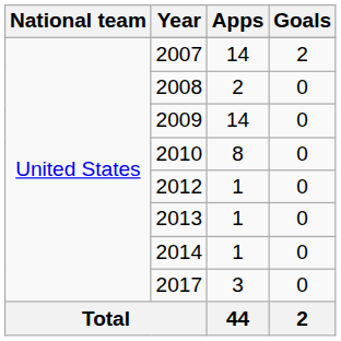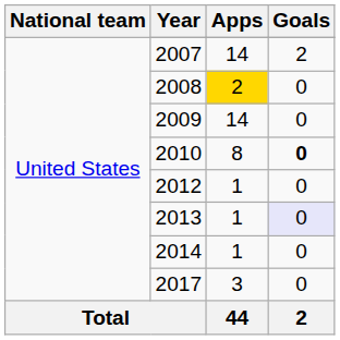2008 | Apps: no background -> gold background
2010 | Goals: normal -> bold
2013 | Goals: no background -> lavender background
